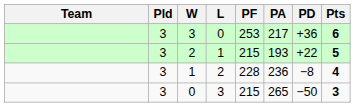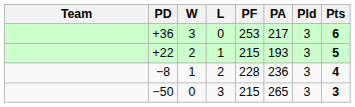columns swapped: Pld <-> PD
